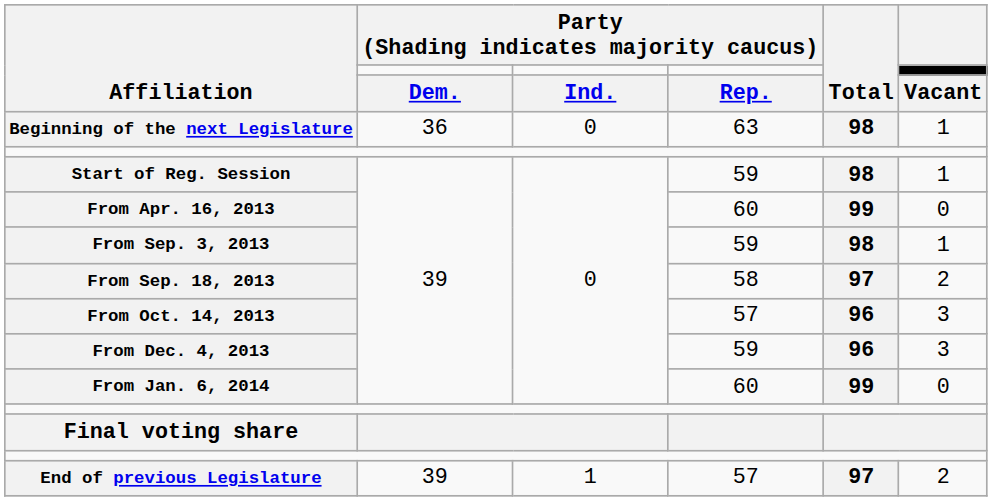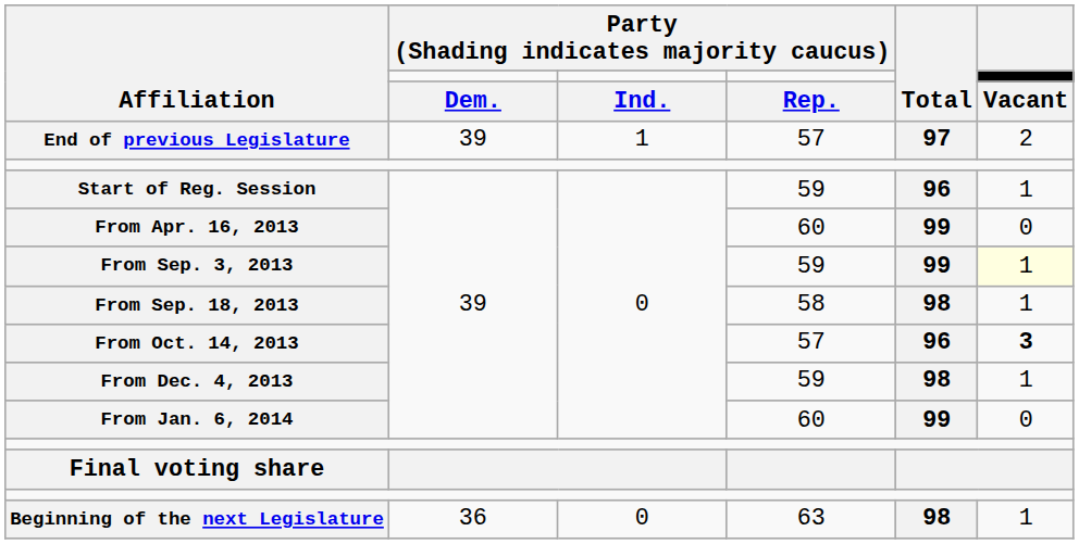rows swapped: End of previous Legislature <-> Beginning of the next Legislature
Start of Reg. Session | Total: 98 -> 96
From Sep. 3, 2013 | Total: 98 -> 99
From Sep. 3, 2013 | column 6: no background -> lightyellow background
From Sep. 18, 2013 | Total: 97 -> 98
From Sep. 18, 2013 | column 6: 2 -> 1
From Oct. 14, 2013 | column 6: normal -> bold
From Dec. 4, 2013 | Total: 96 -> 98
From Dec. 4, 2013 | column 6: 3 -> 1
